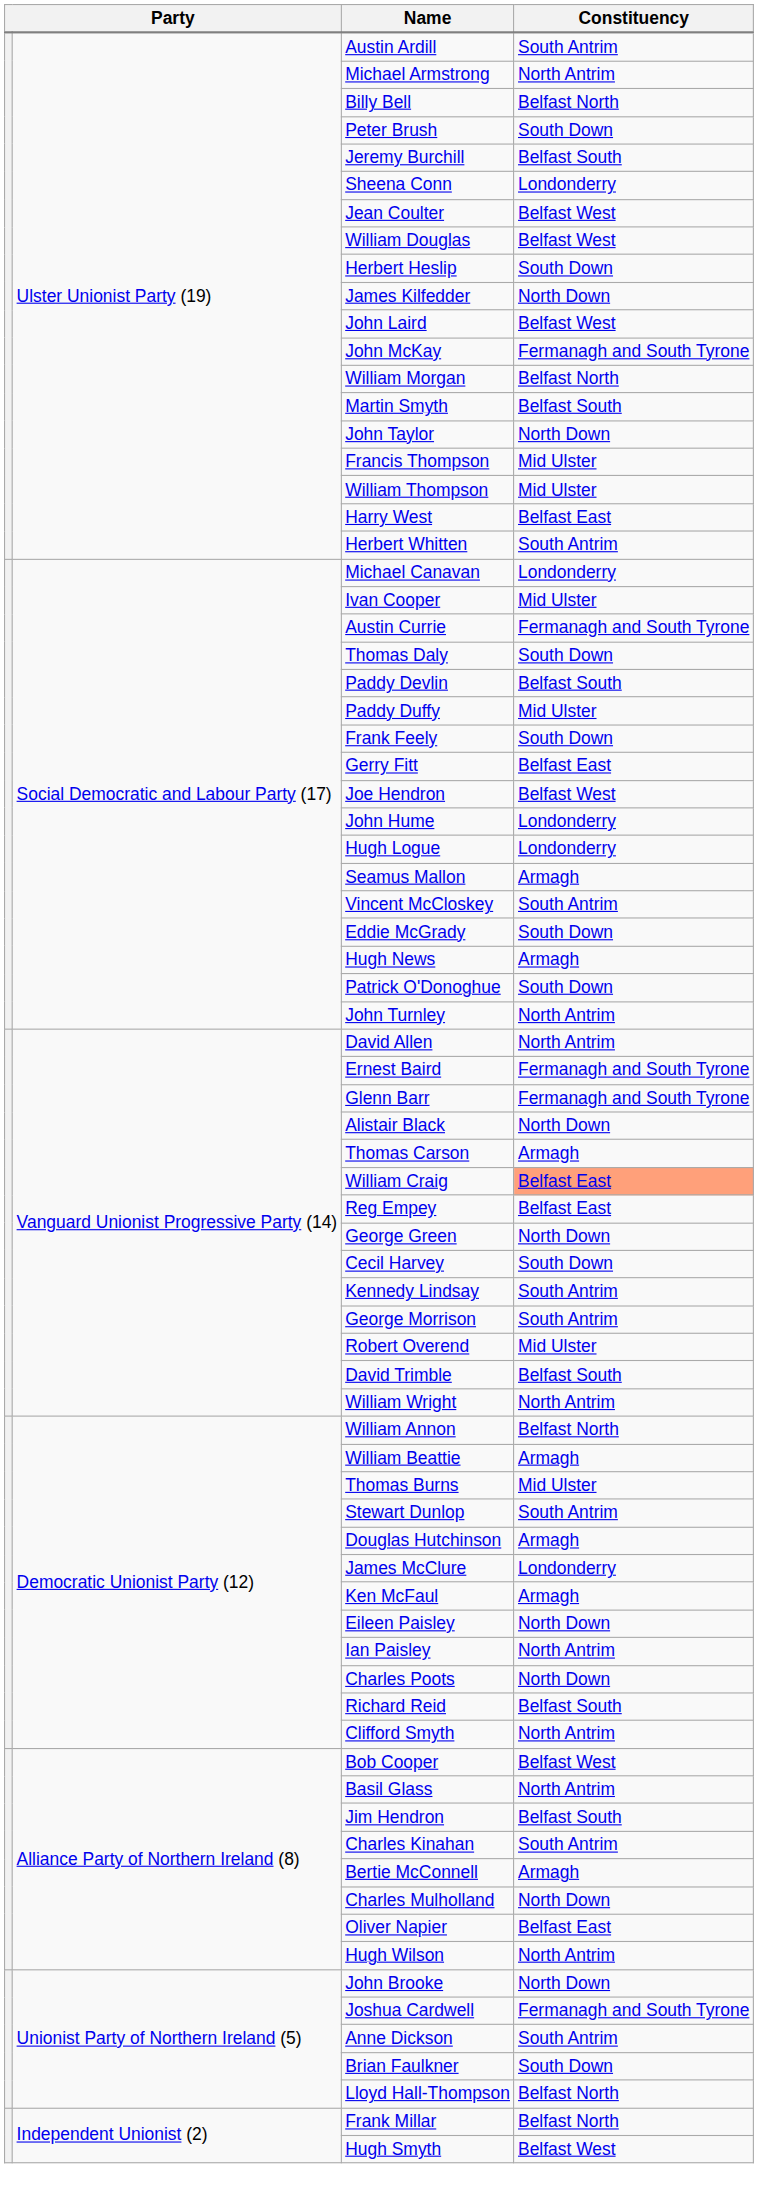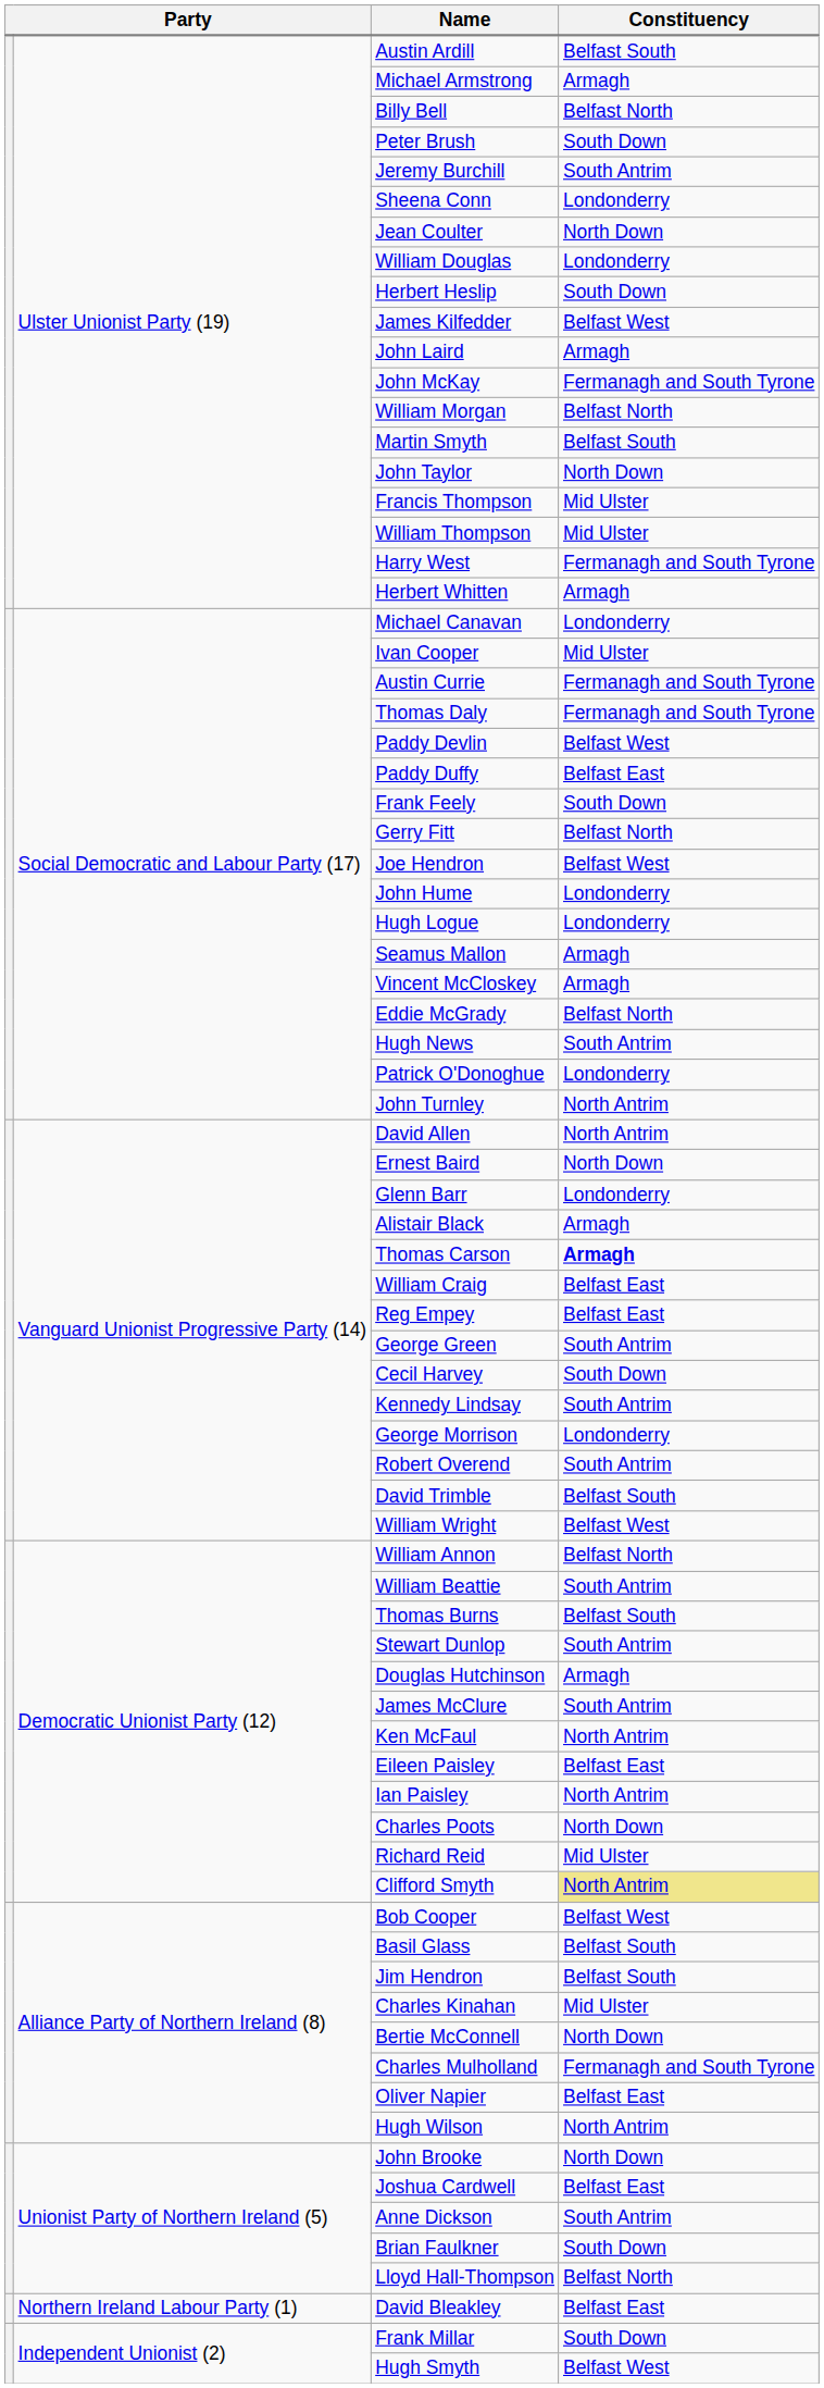Austin Ardill | Constituency: South Antrim -> Belfast South
Michael Armstrong | Constituency: North Antrim -> Armagh
Jeremy Burchill | Constituency: Belfast South -> South Antrim
Jean Coulter | Constituency: Belfast West -> North Down
William Douglas | Constituency: Belfast West -> Londonderry
James Kilfedder | Constituency: North Down -> Belfast West
John Laird | Constituency: Belfast West -> Armagh
Harry West | Constituency: Belfast East -> Fermanagh and South Tyrone
Herbert Whitten | Constituency: South Antrim -> Armagh
Thomas Daly | Constituency: South Down -> Fermanagh and South Tyrone
Paddy Devlin | Constituency: Belfast South -> Belfast West
Paddy Duffy | Constituency: Mid Ulster -> Belfast East
Gerry Fitt | Constituency: Belfast East -> Belfast North
Vincent McCloskey | Constituency: South Antrim -> Armagh
Eddie McGrady | Constituency: South Down -> Belfast North
Hugh News | Constituency: Armagh -> South Antrim
Patrick O'Donoghue | Constituency: South Down -> Londonderry
Ernest Baird | Constituency: Fermanagh and South Tyrone -> North Down
Glenn Barr | Constituency: Fermanagh and South Tyrone -> Londonderry
Alistair Black | Constituency: North Down -> Armagh
Thomas Carson | Constituency: normal -> bold
William Craig | Constituency: lightsalmon background -> no background
George Green | Constituency: North Down -> South Antrim
George Morrison | Constituency: South Antrim -> Londonderry
Robert Overend | Constituency: Mid Ulster -> South Antrim
William Wright | Constituency: North Antrim -> Belfast West
William Beattie | Constituency: Armagh -> South Antrim
Thomas Burns | Constituency: Mid Ulster -> Belfast South
James McClure | Constituency: Londonderry -> South Antrim
Ken McFaul | Constituency: Armagh -> North Antrim
Eileen Paisley | Constituency: North Down -> Belfast East
Richard Reid | Constituency: Belfast South -> Mid Ulster
Clifford Smyth | Constituency: no background -> khaki background
Basil Glass | Constituency: North Antrim -> Belfast South
Charles Kinahan | Constituency: South Antrim -> Mid Ulster
Bertie McConnell | Constituency: Armagh -> North Down
Charles Mulholland | Constituency: North Down -> Fermanagh and South Tyrone
Joshua Cardwell | Constituency: Fermanagh and South Tyrone -> Belfast East
+ row: Northern Ireland Labour Party (1) | David Bleakley | Belfast East
Frank Millar | Constituency: Belfast North -> South Down
